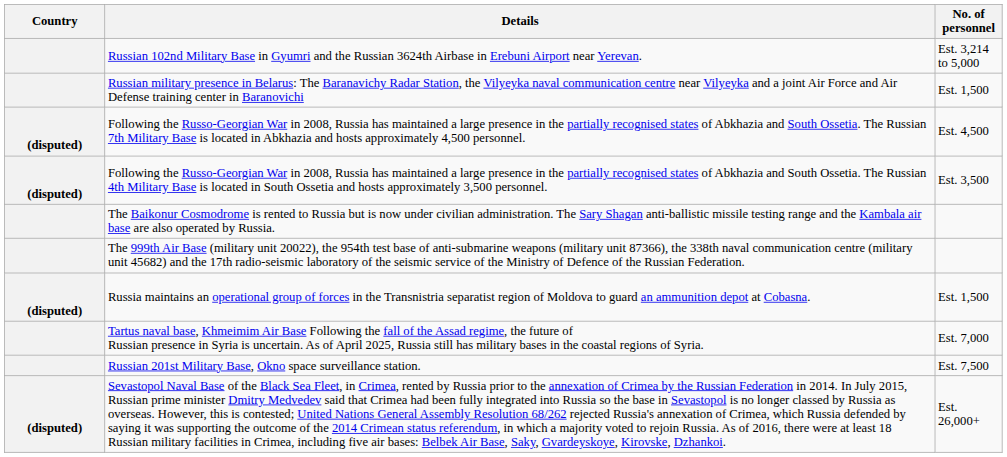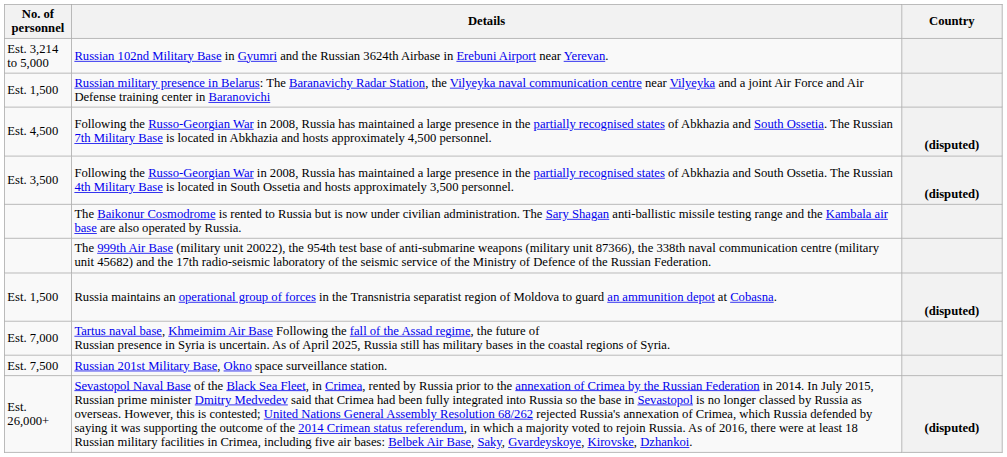columns swapped: Country <-> No. of personnel
